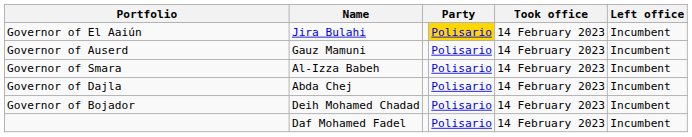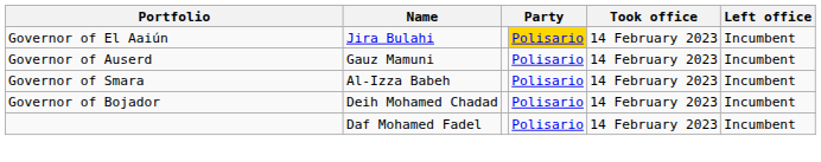- row: Governor of Dajla | Abda Chej | Polisario | 14 February 2023 | Incumbent
